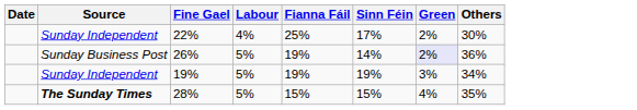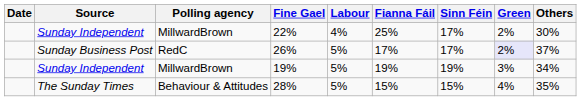+ column: Polling agency | MillwardBrown | RedC | MillwardBrown | Behaviour & Attitudes
26% | Fianna Fáil: 19% -> 17%
26% | Sinn Féin: 14% -> 17%
26% | Others: 36% -> 37%
28% | Source: bold -> normal
